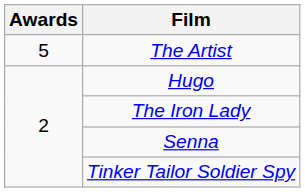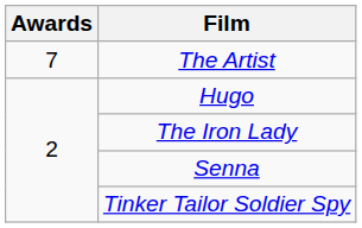The Artist | Awards: 5 -> 7
